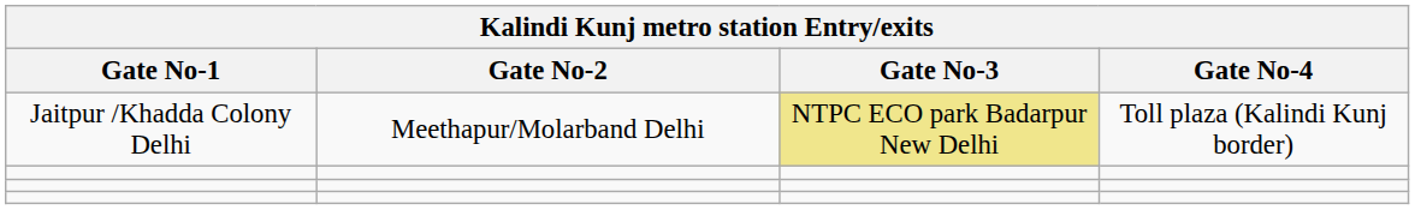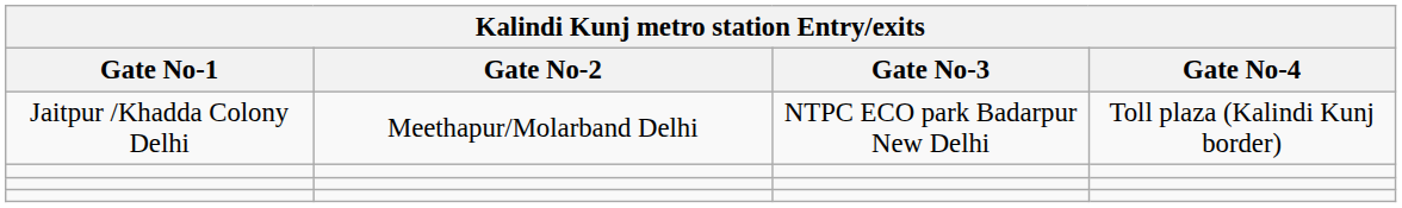Jaitpur /Khadda Colony Delhi | Gate No-3: khaki background -> no background
